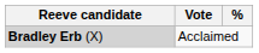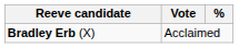Bradley Erb (X) | Reeve candidate: lightgrey background -> no background
